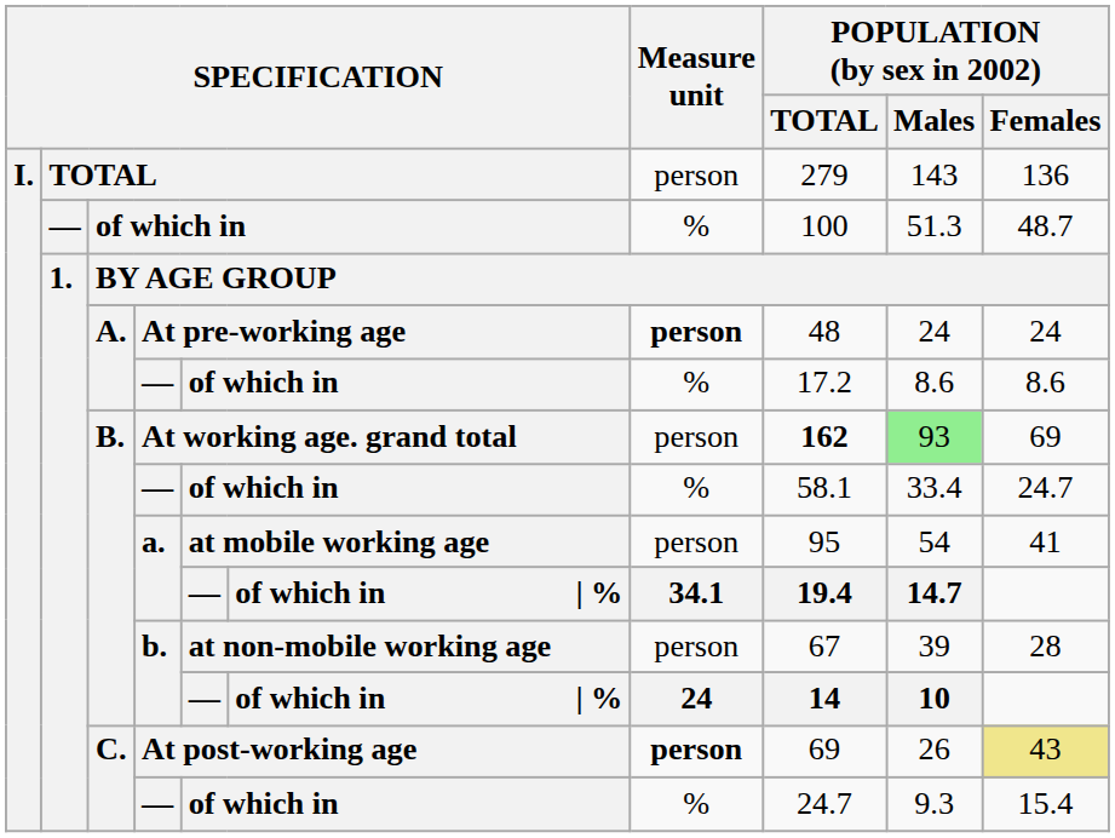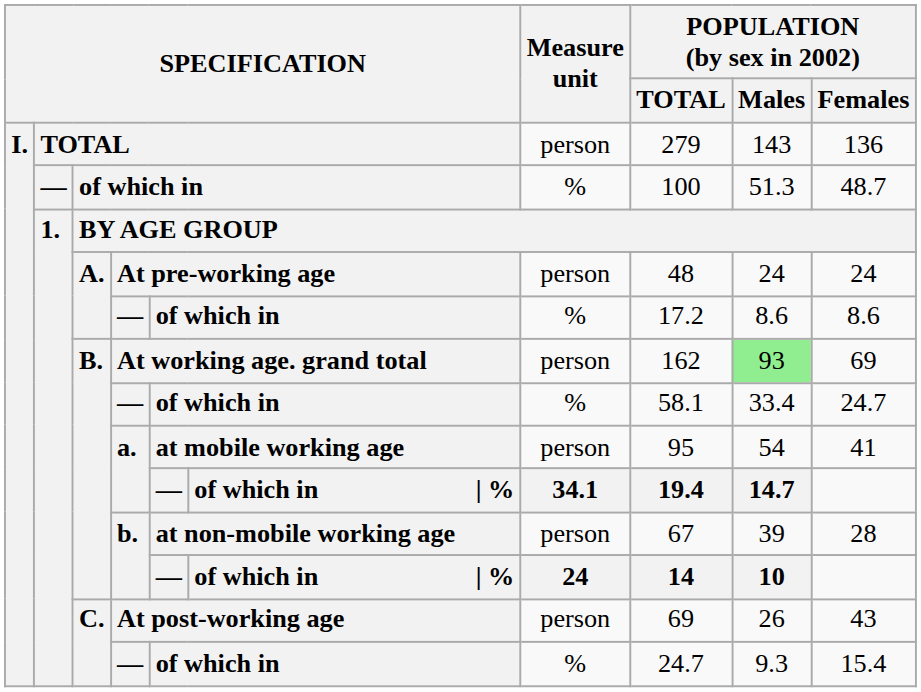At pre-working age | Measure unit: bold -> normal
At working age. grand total | POPULATION (by sex in 2002) / TOTAL: bold -> normal
At post-working age | Measure unit: bold -> normal
At post-working age | POPULATION (by sex in 2002) / Females: khaki background -> no background
